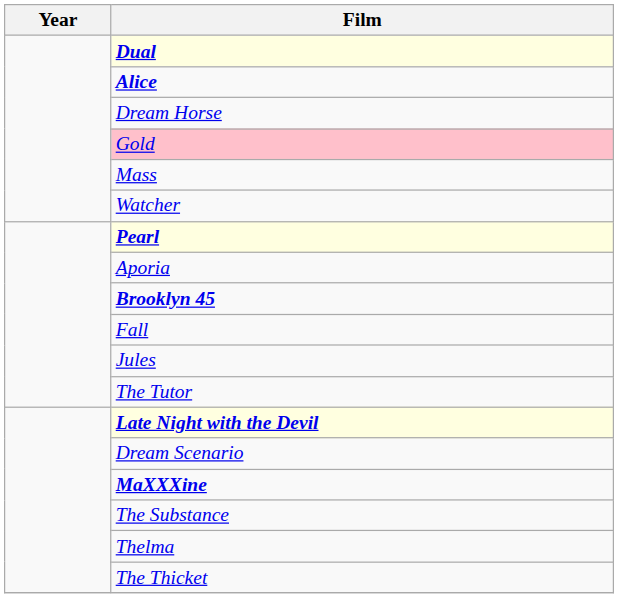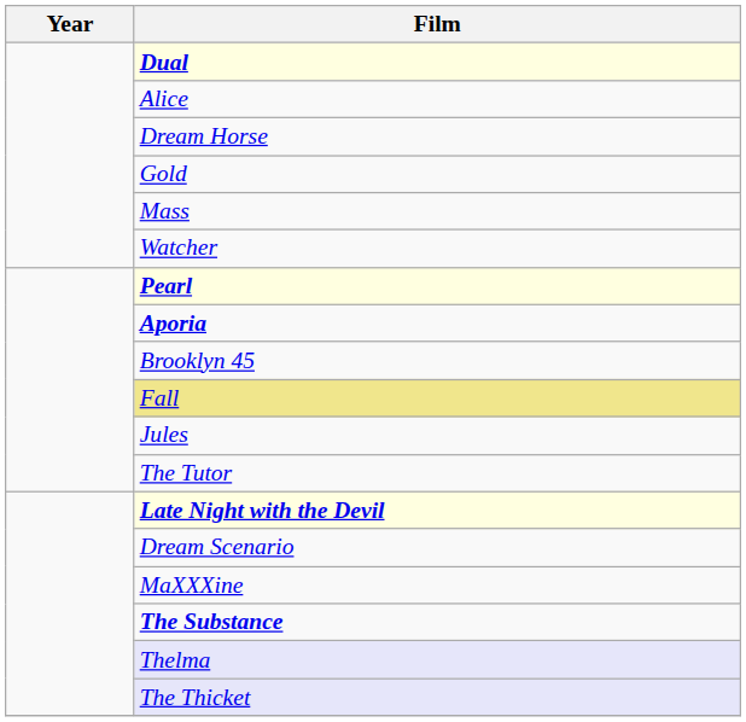Alice | Film: bold -> normal
Gold | Film: pink background -> no background
Aporia | Film: normal -> bold
Brooklyn 45 | Film: bold -> normal
Fall | Film: no background -> khaki background
MaXXXine | Film: bold -> normal
The Substance | Film: normal -> bold
Thelma | Film: no background -> lavender background
The Thicket | Film: no background -> lavender background
